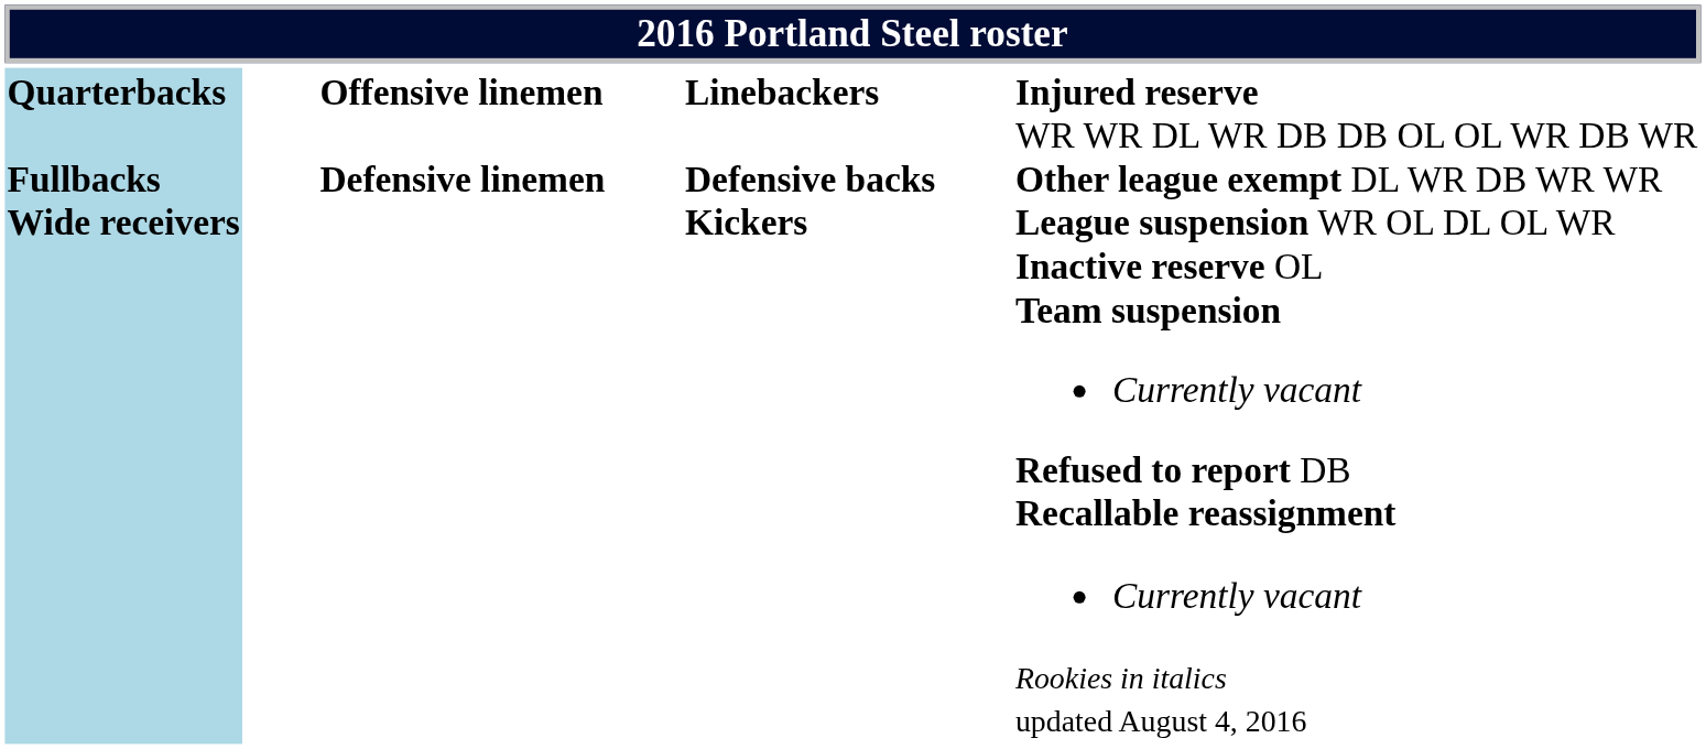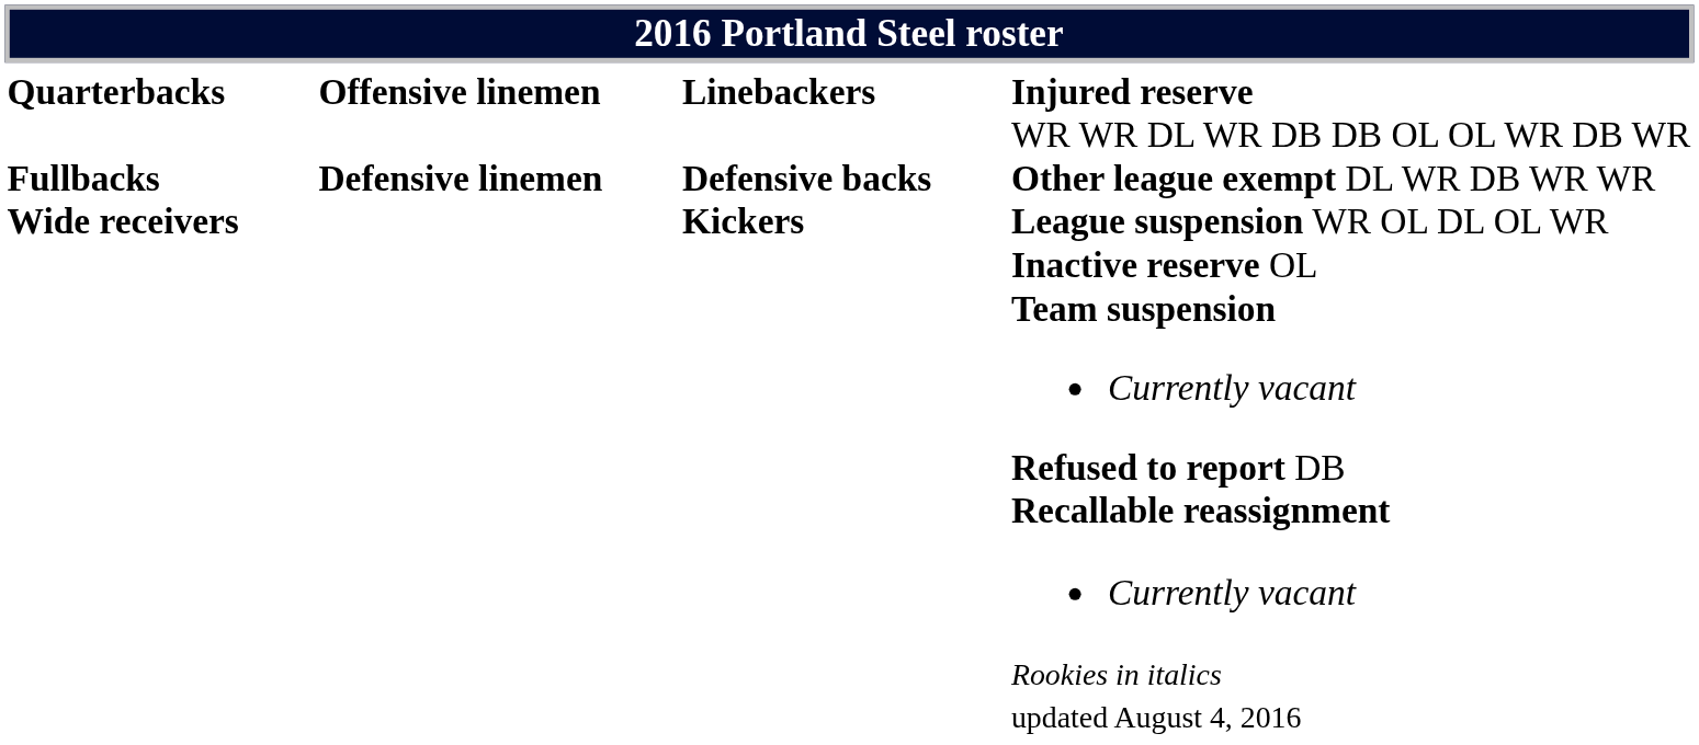Quarterbacks Fullbacks Wide receivers | column 1: lightblue background -> no background
